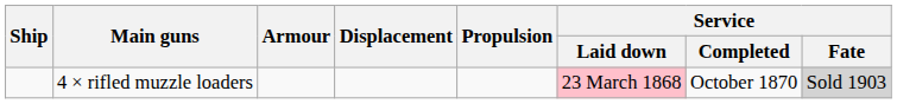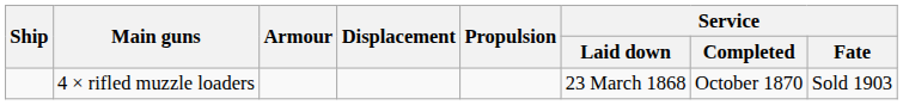4 × rifled muzzle loaders | Service / Laid down: pink background -> no background
4 × rifled muzzle loaders | Service / Fate: lightgrey background -> no background
